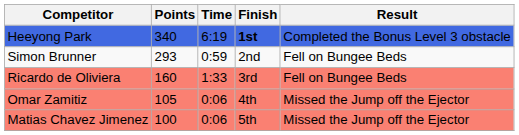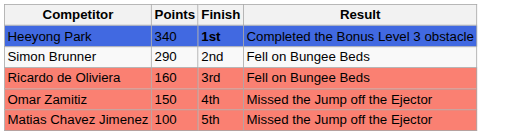- column: Time | 6:19 | 0:59 | 1:33 | 0:06 | 0:06
Simon Brunner | Points: 293 -> 290
Omar Zamitiz | Points: 105 -> 150
